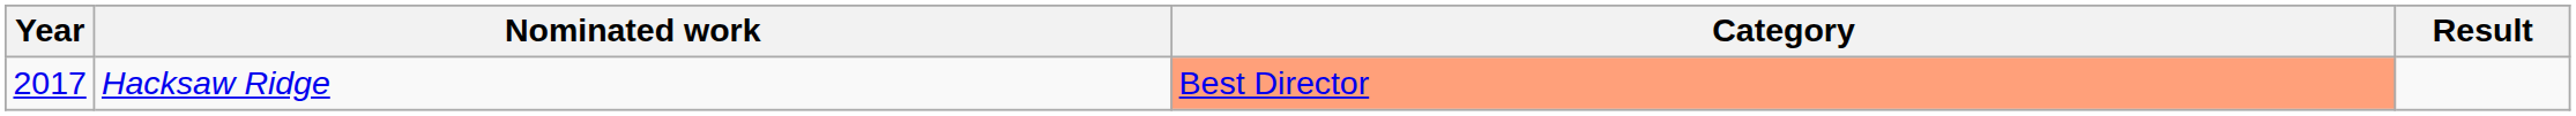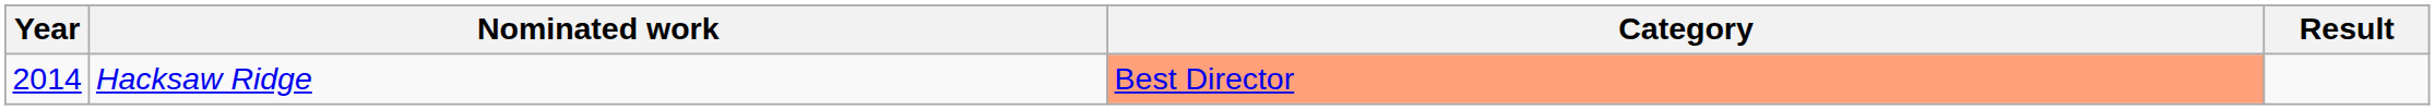Hacksaw Ridge | Year: 2017 -> 2014
